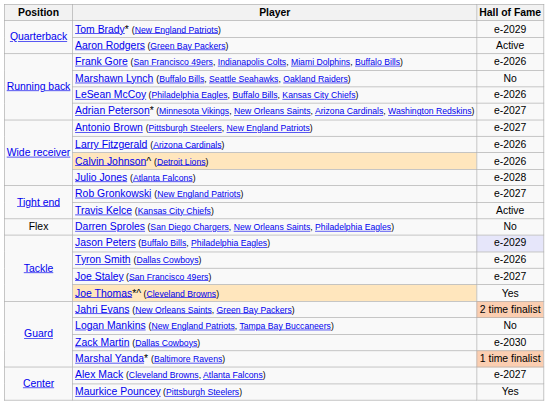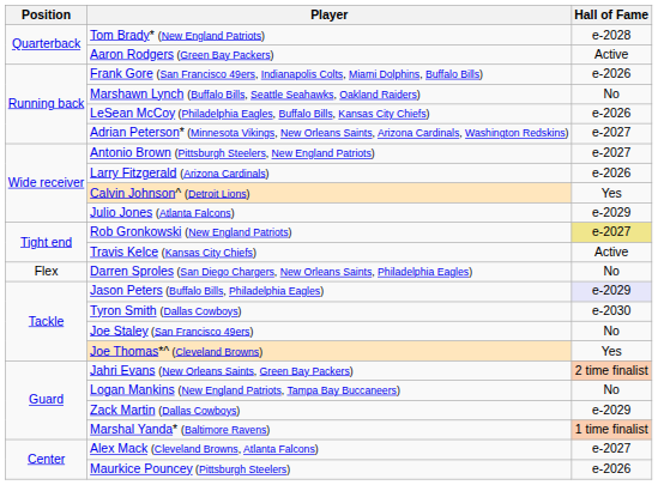Tom Brady* (New England Patriots) | Hall of Fame: e-2029 -> e-2028
Calvin Johnson^ (Detroit Lions) | Hall of Fame: e-2026 -> Yes
Julio Jones (Atlanta Falcons) | Hall of Fame: e-2028 -> e-2029
Rob Gronkowski (New England Patriots) | Hall of Fame: no background -> khaki background
Tyron Smith (Dallas Cowboys) | Hall of Fame: e-2026 -> e-2030
Joe Staley (San Francisco 49ers) | Hall of Fame: e-2027 -> No
Zack Martin (Dallas Cowboys) | Hall of Fame: e-2030 -> e-2029
Maurkice Pouncey (Pittsburgh Steelers) | Hall of Fame: Yes -> e-2026
